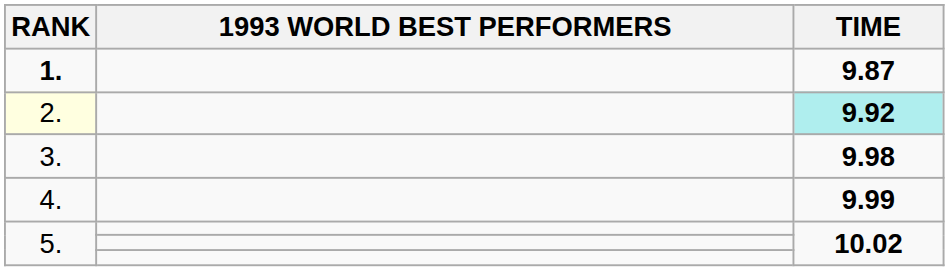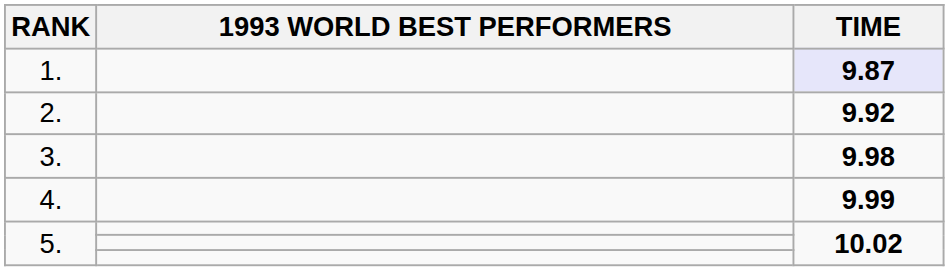1. | RANK: bold -> normal
1. | TIME: no background -> lavender background
2. | RANK: lightyellow background -> no background
2. | TIME: paleturquoise background -> no background
